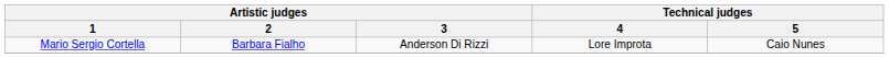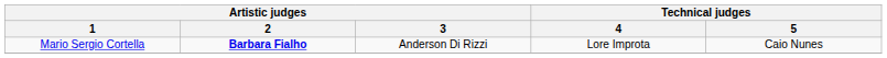Mario Sergio Cortella | Artistic judges / 2: normal -> bold
